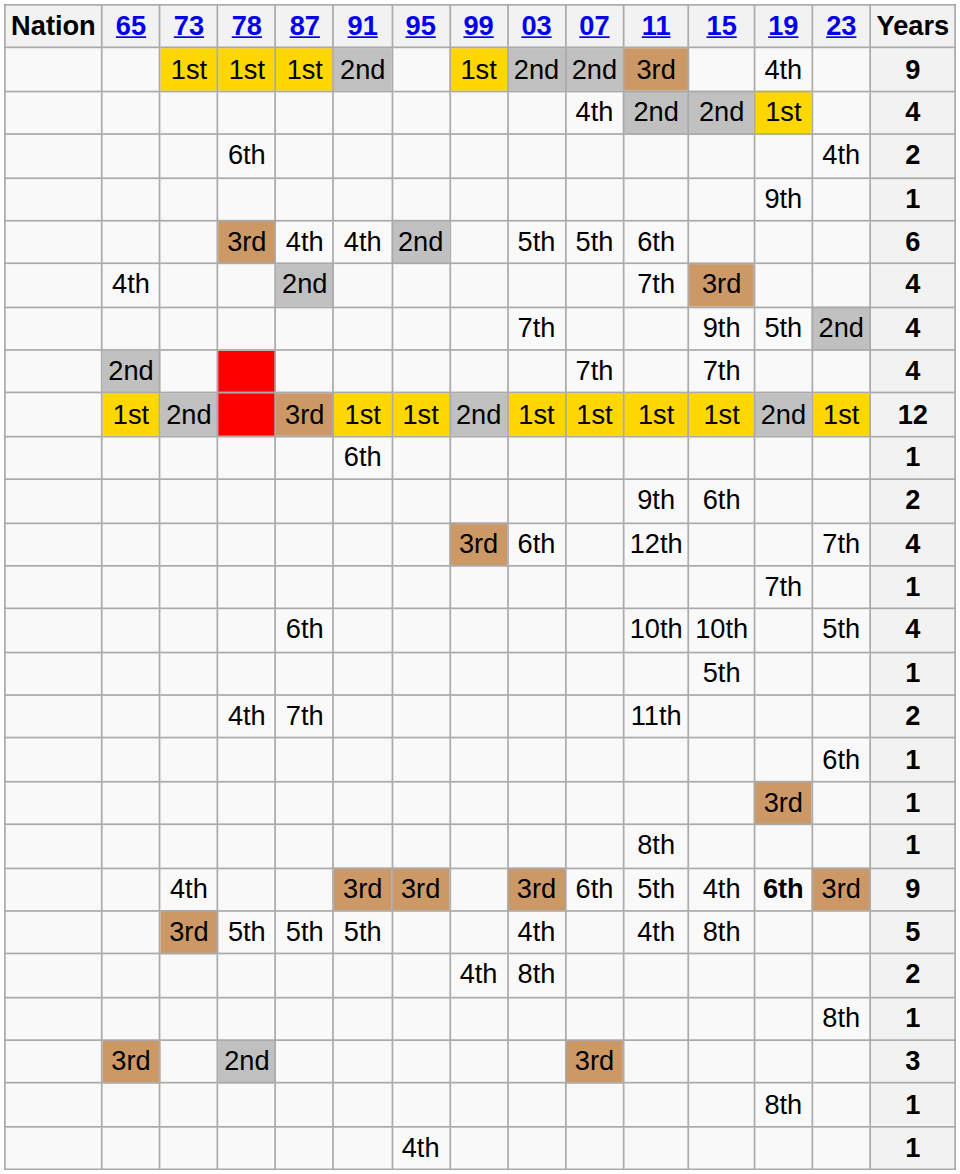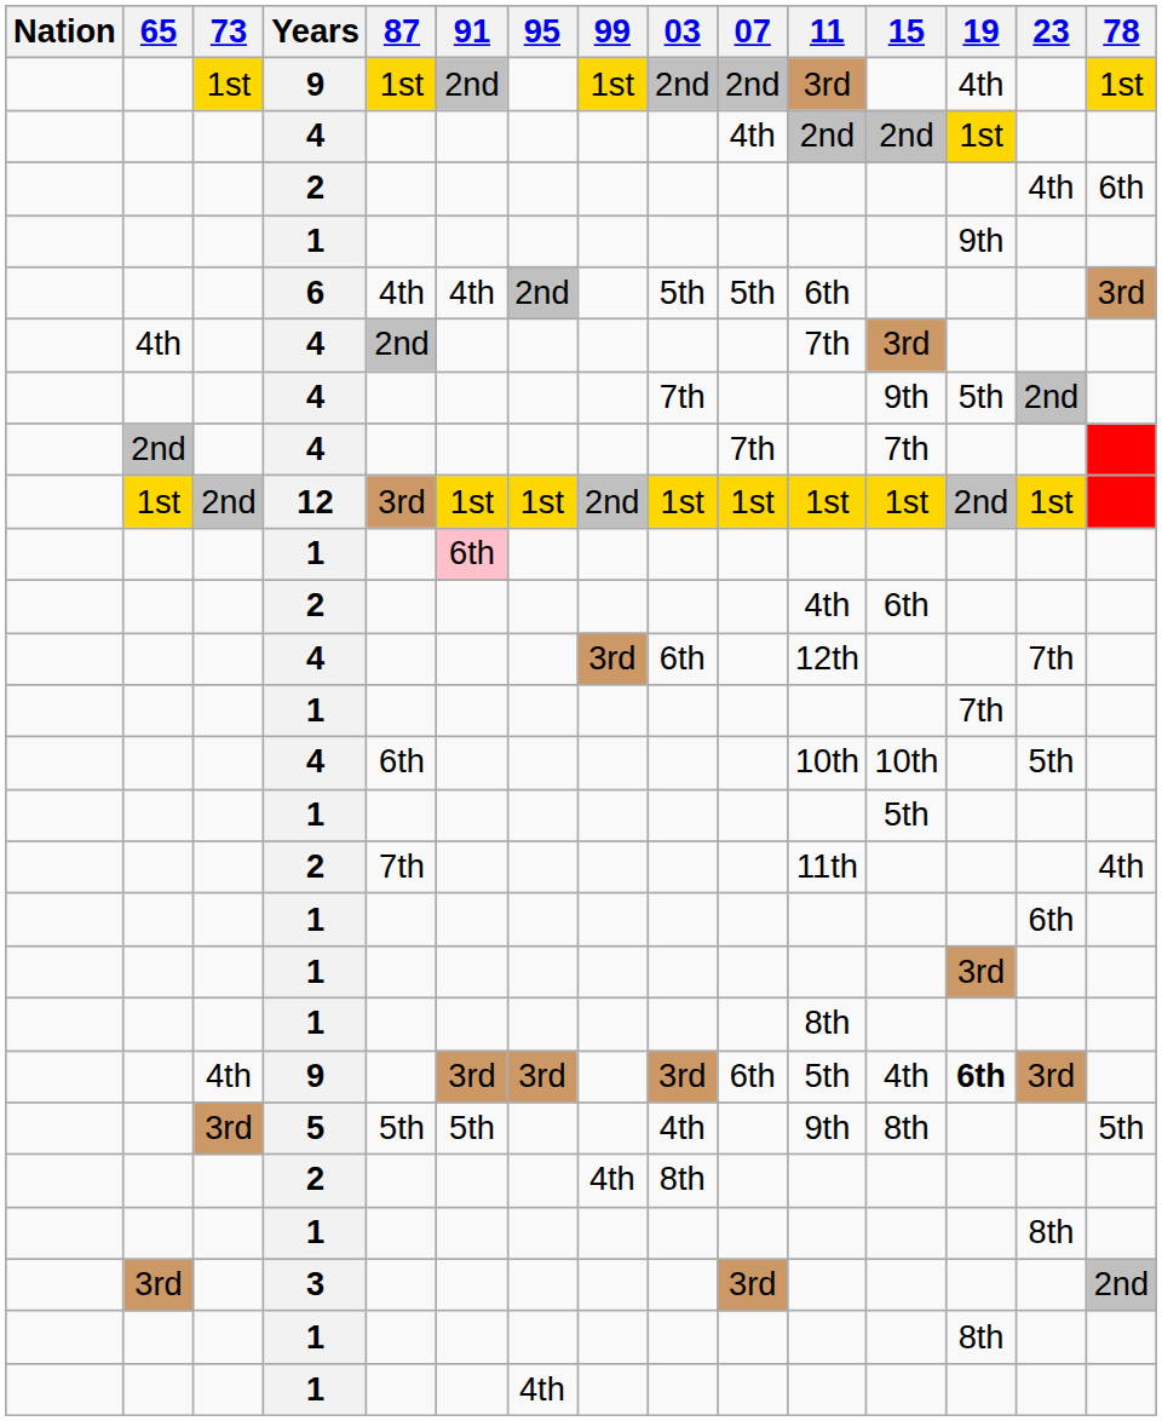columns swapped: 78 <-> Years
row 11 | 91: no background -> pink background
row 12 | 11: 9th -> 4th
row 22 | 11: 4th -> 9th
